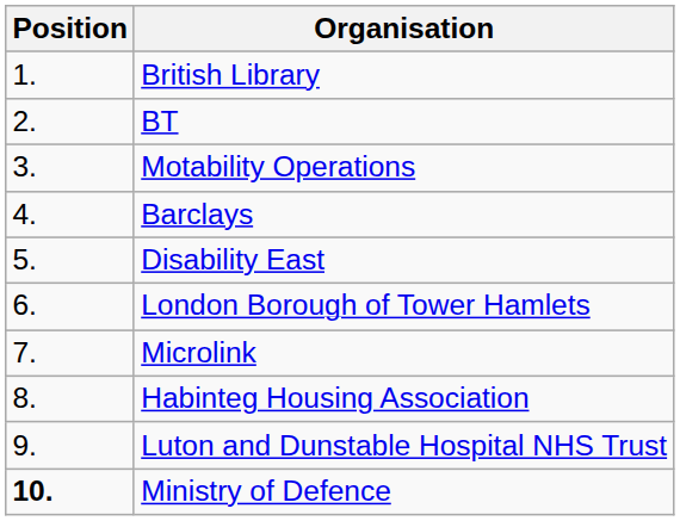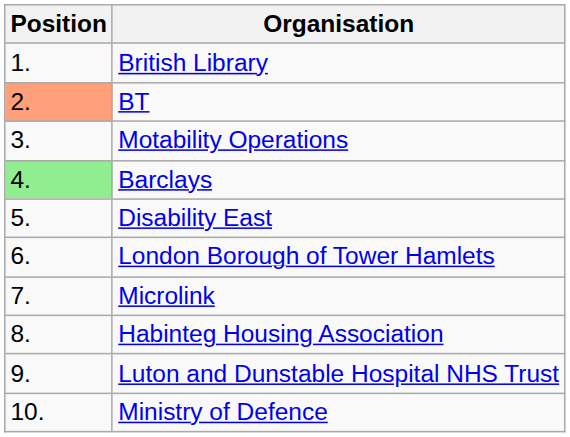BT | Position: no background -> lightsalmon background
Barclays | Position: no background -> lightgreen background
Ministry of Defence | Position: bold -> normal
